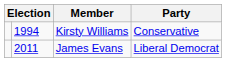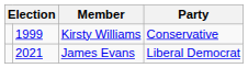Kirsty Williams | column 2: 1994 -> 1999
James Evans | column 2: 2011 -> 2021
